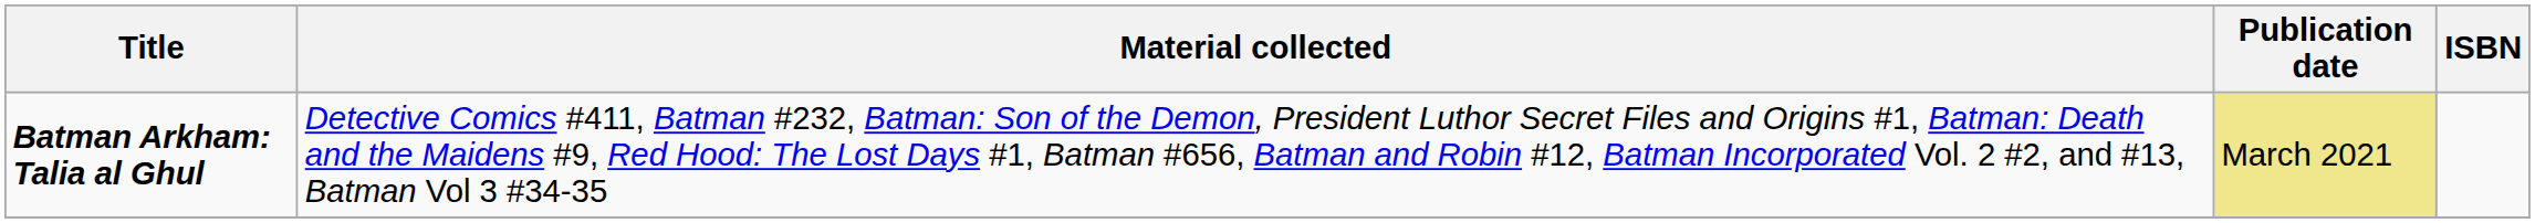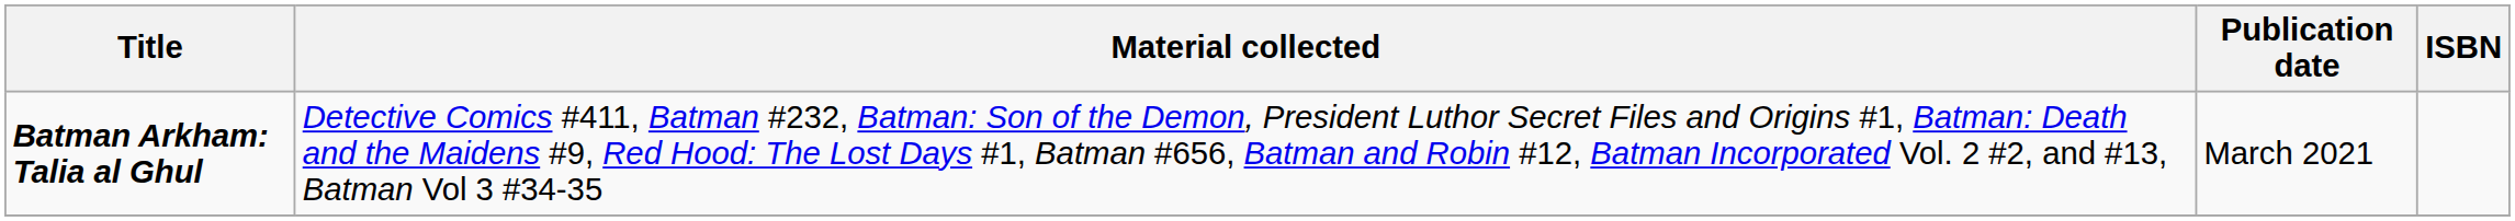Batman Arkham: Talia al Ghul | Publication date: khaki background -> no background
